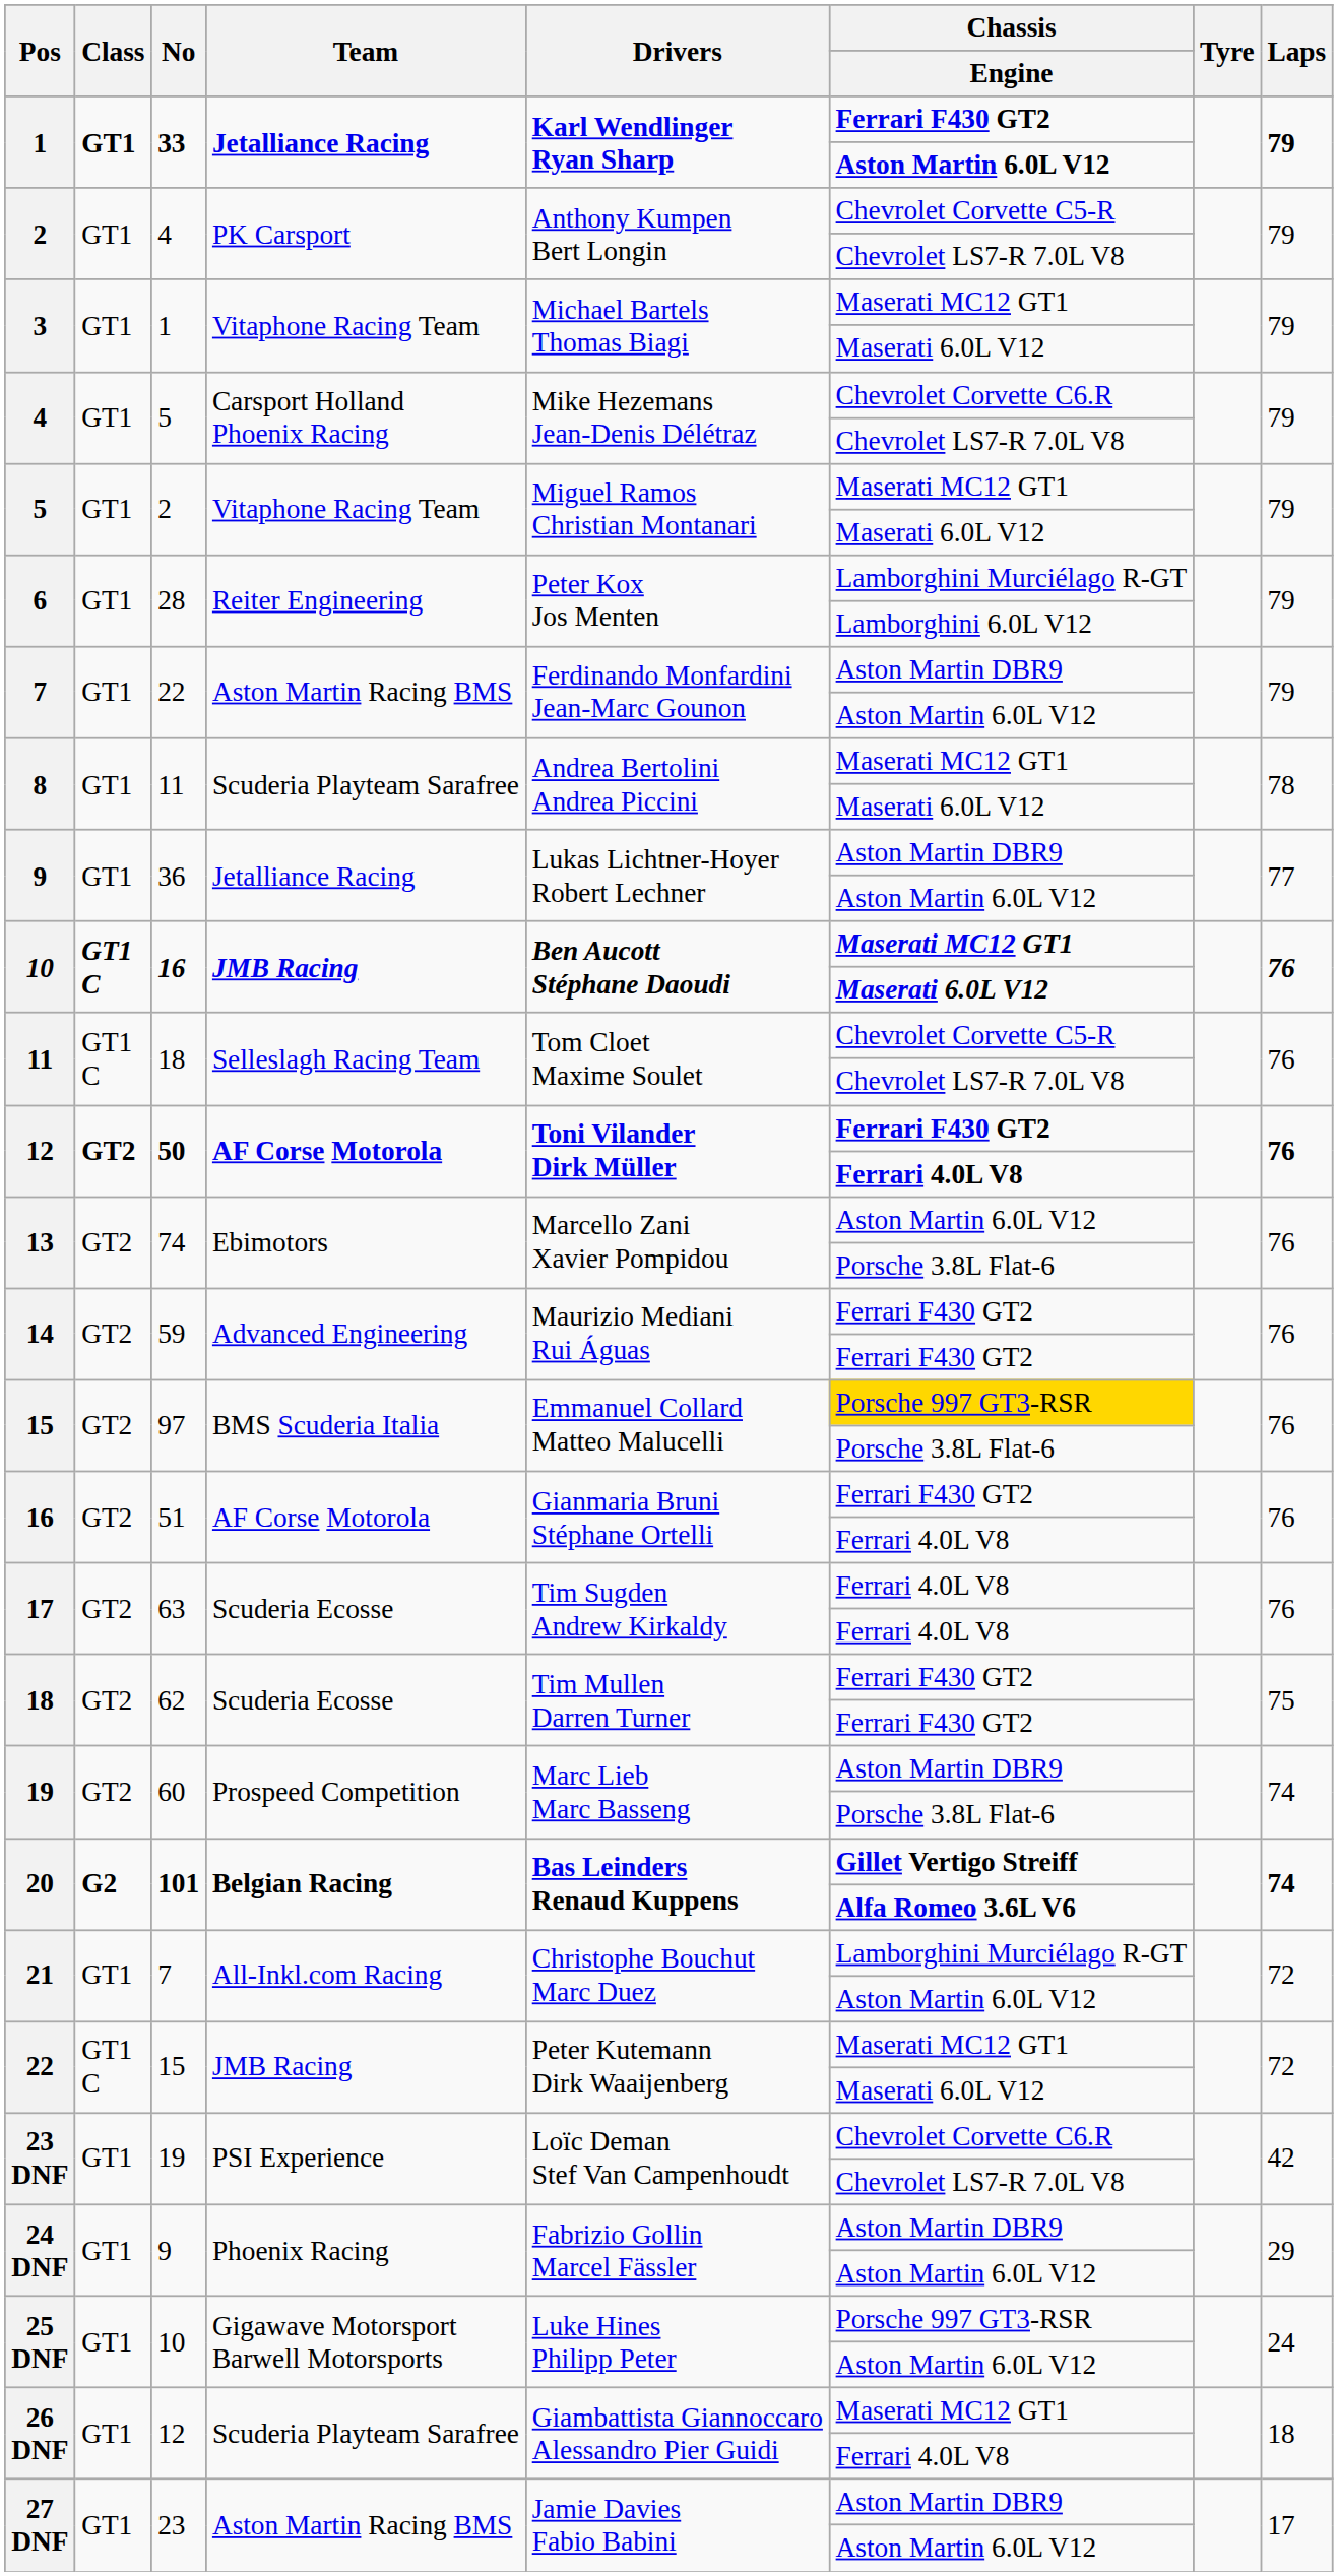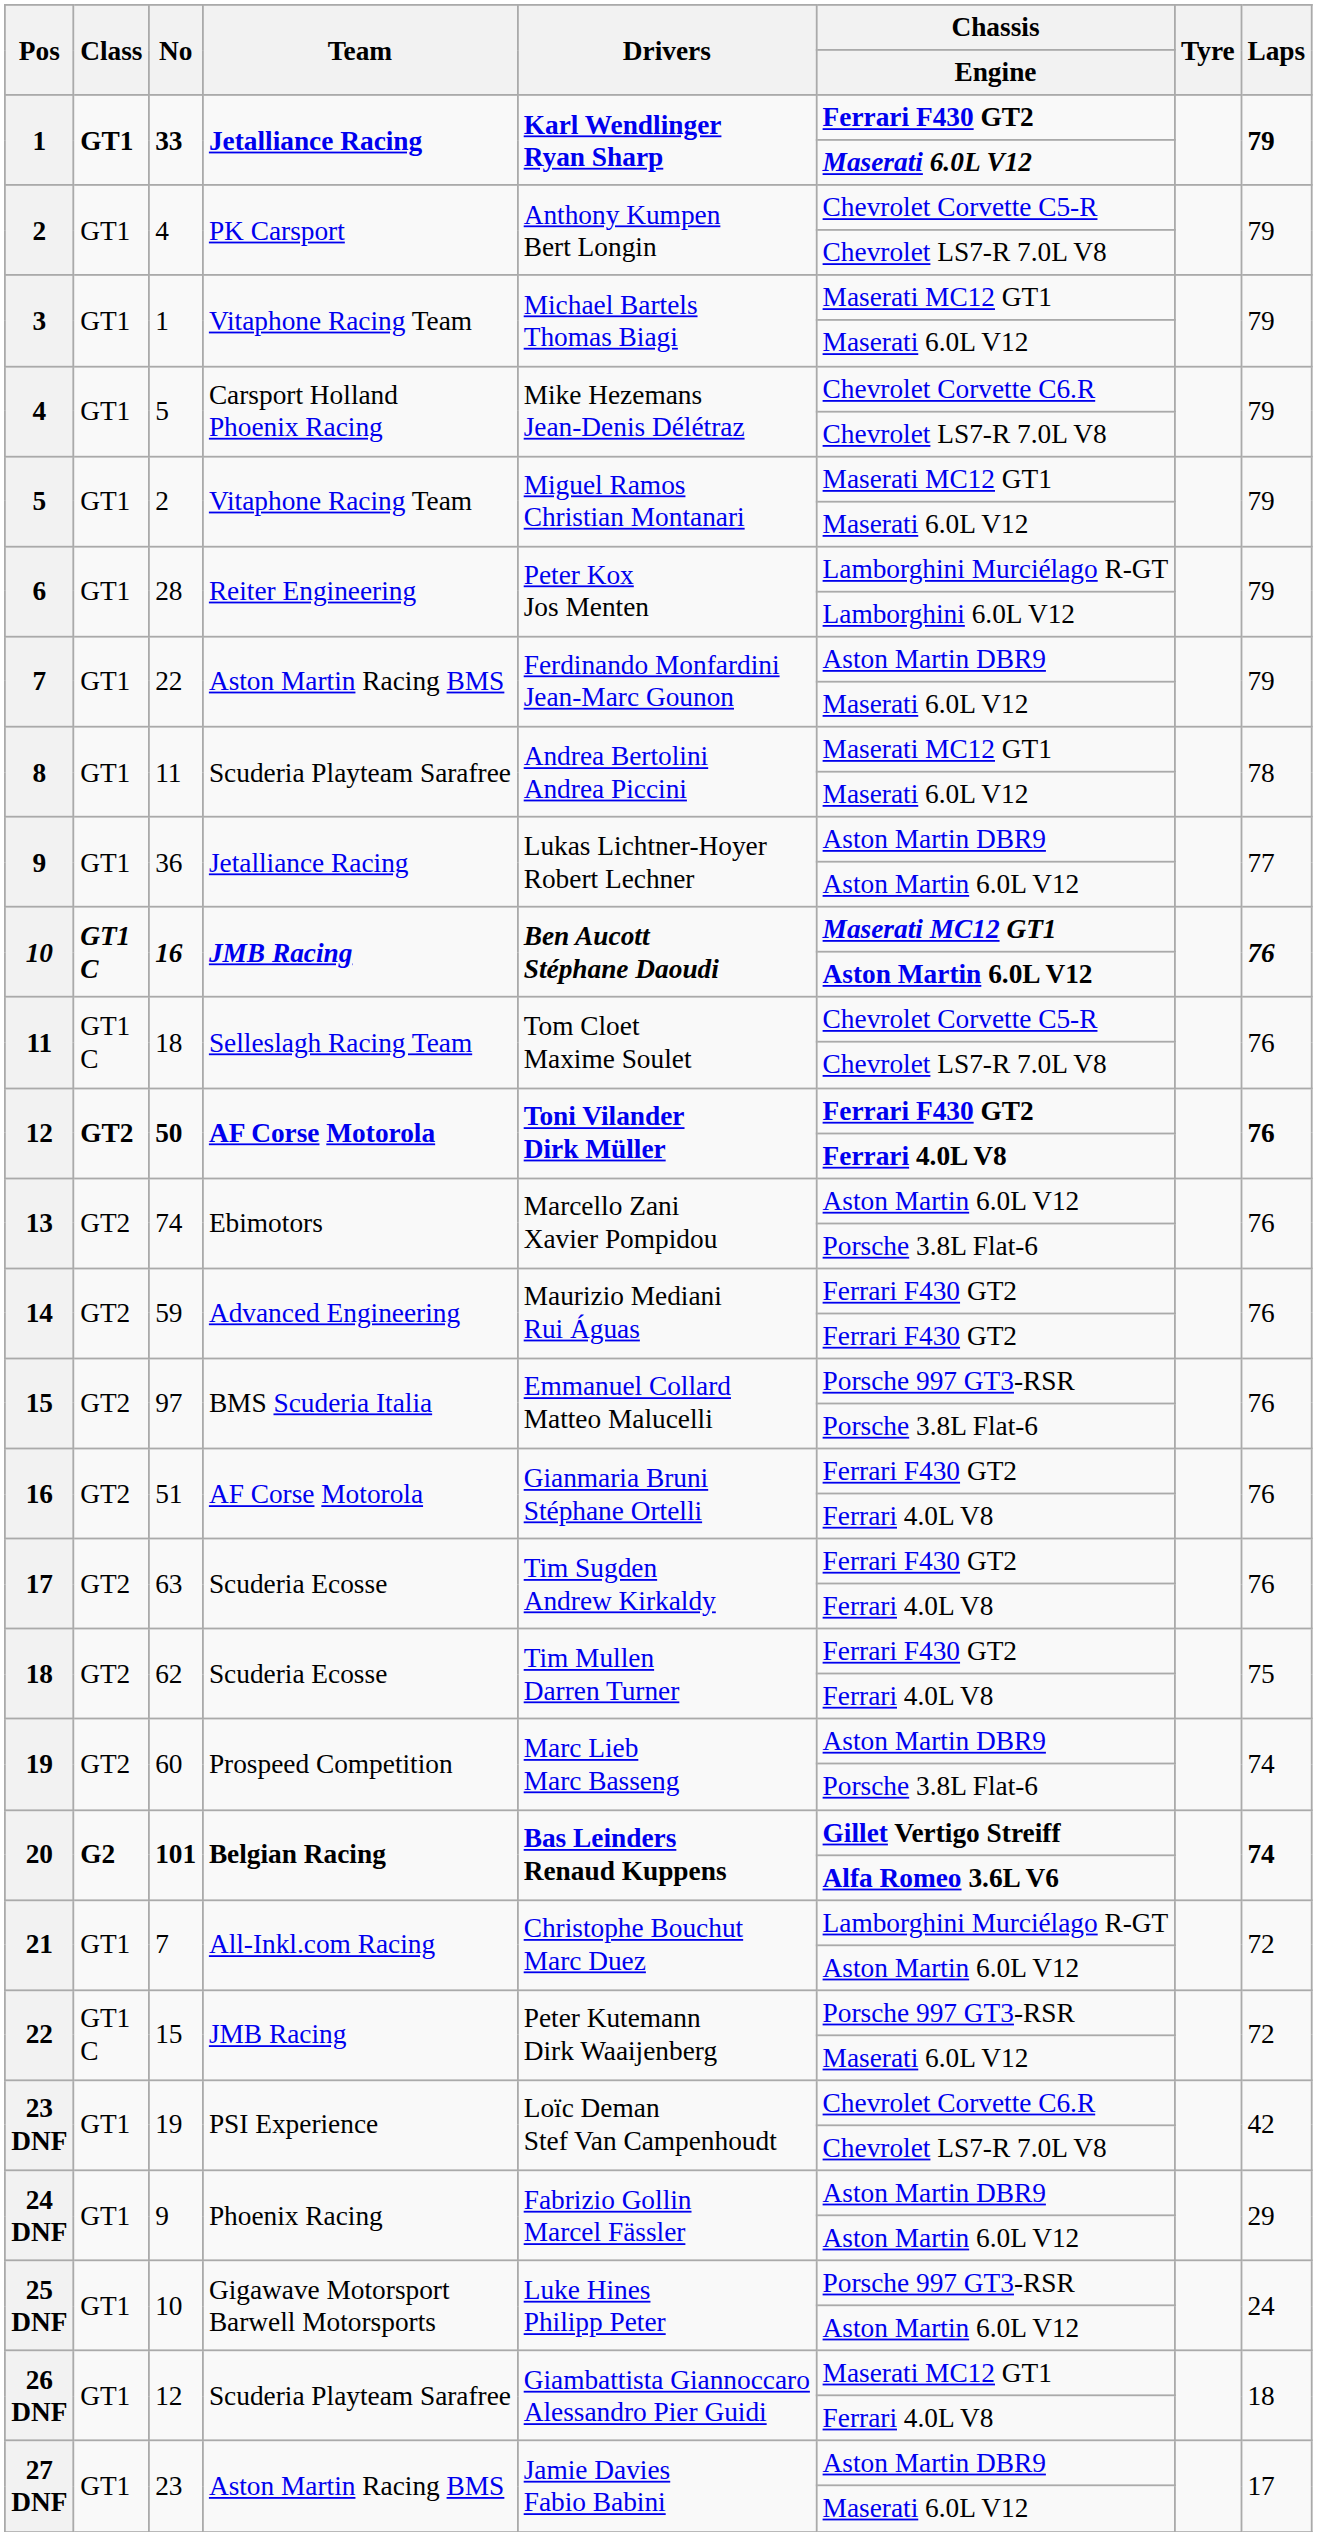row 4 | Chassis / Engine: Aston Martin 6.0L V12 -> Maserati 6.0L V12
row 16 | Chassis / Engine: Aston Martin 6.0L V12 -> Maserati 6.0L V12
row 22 | Chassis / Engine: Maserati 6.0L V12 -> Aston Martin 6.0L V12
row 31 | Chassis / Engine: gold background -> no background
row 35 | Chassis / Engine: Ferrari 4.0L V8 -> Ferrari F430 GT2
row 38 | Chassis / Engine: Ferrari F430 GT2 -> Ferrari 4.0L V8
row 45 | Chassis / Engine: Maserati MC12 GT1 -> Porsche 997 GT3-RSR
row 56 | Chassis / Engine: Aston Martin 6.0L V12 -> Maserati 6.0L V12
